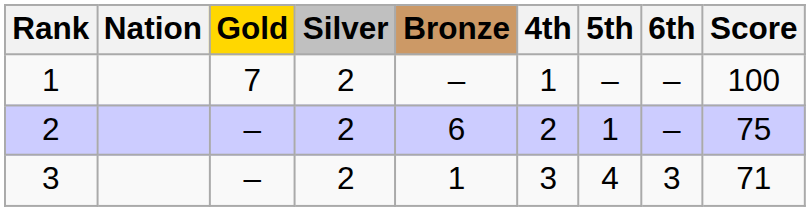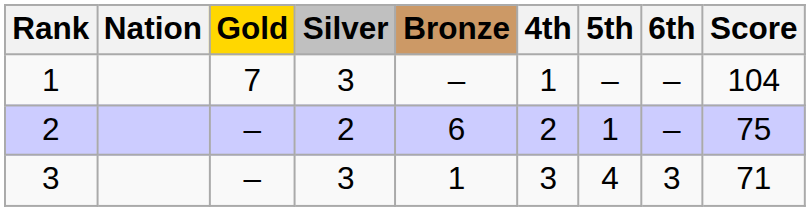row 2 | Silver: 2 -> 3
row 2 | Score: 100 -> 104
row 4 | Silver: 2 -> 3
